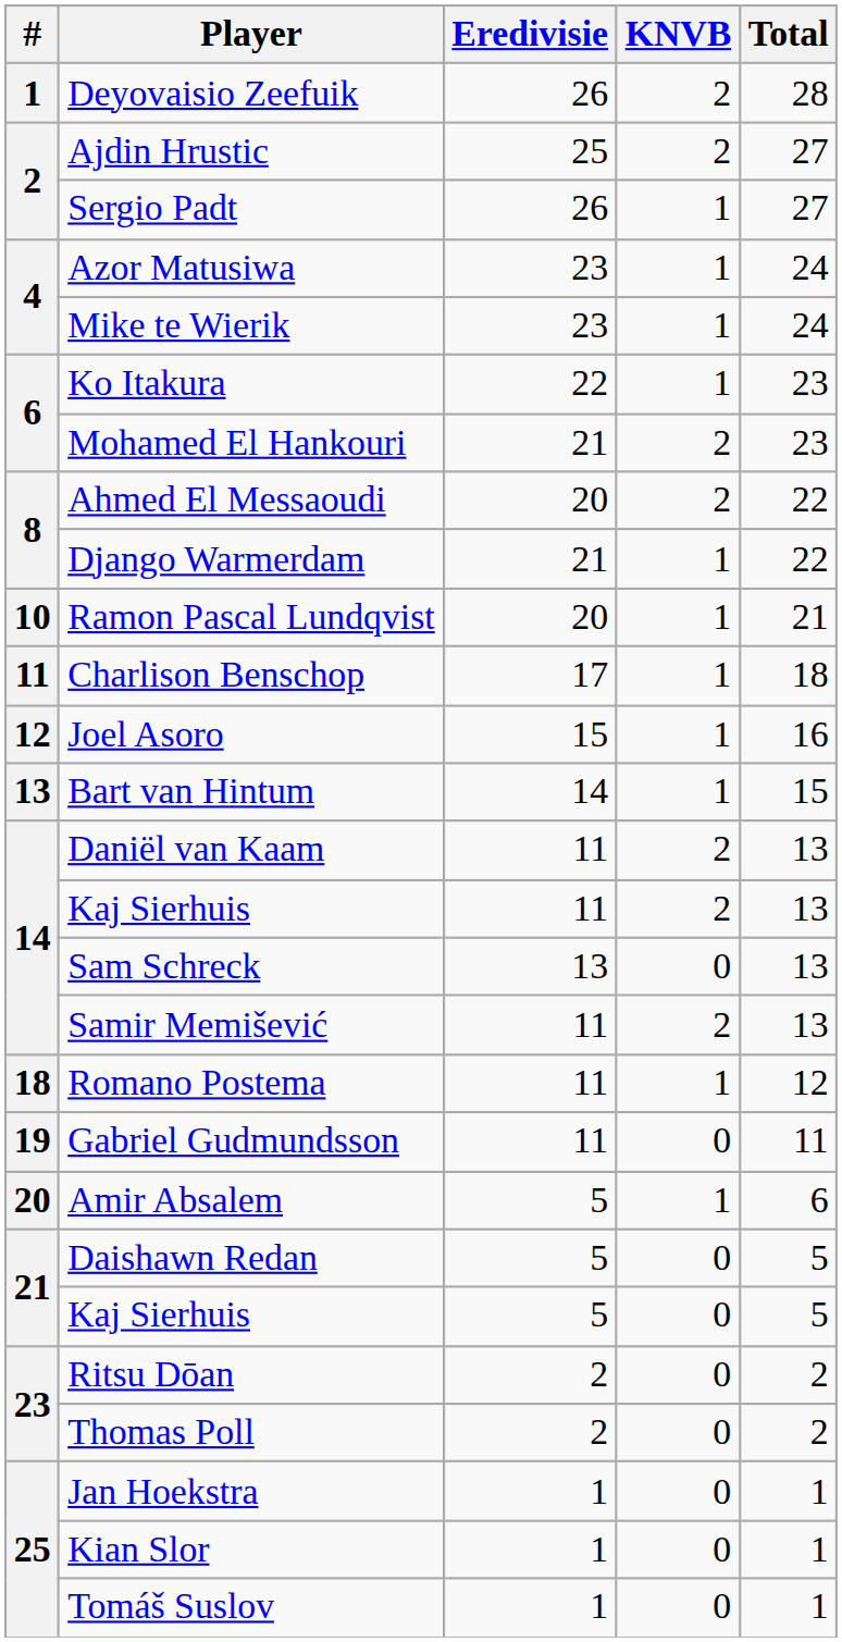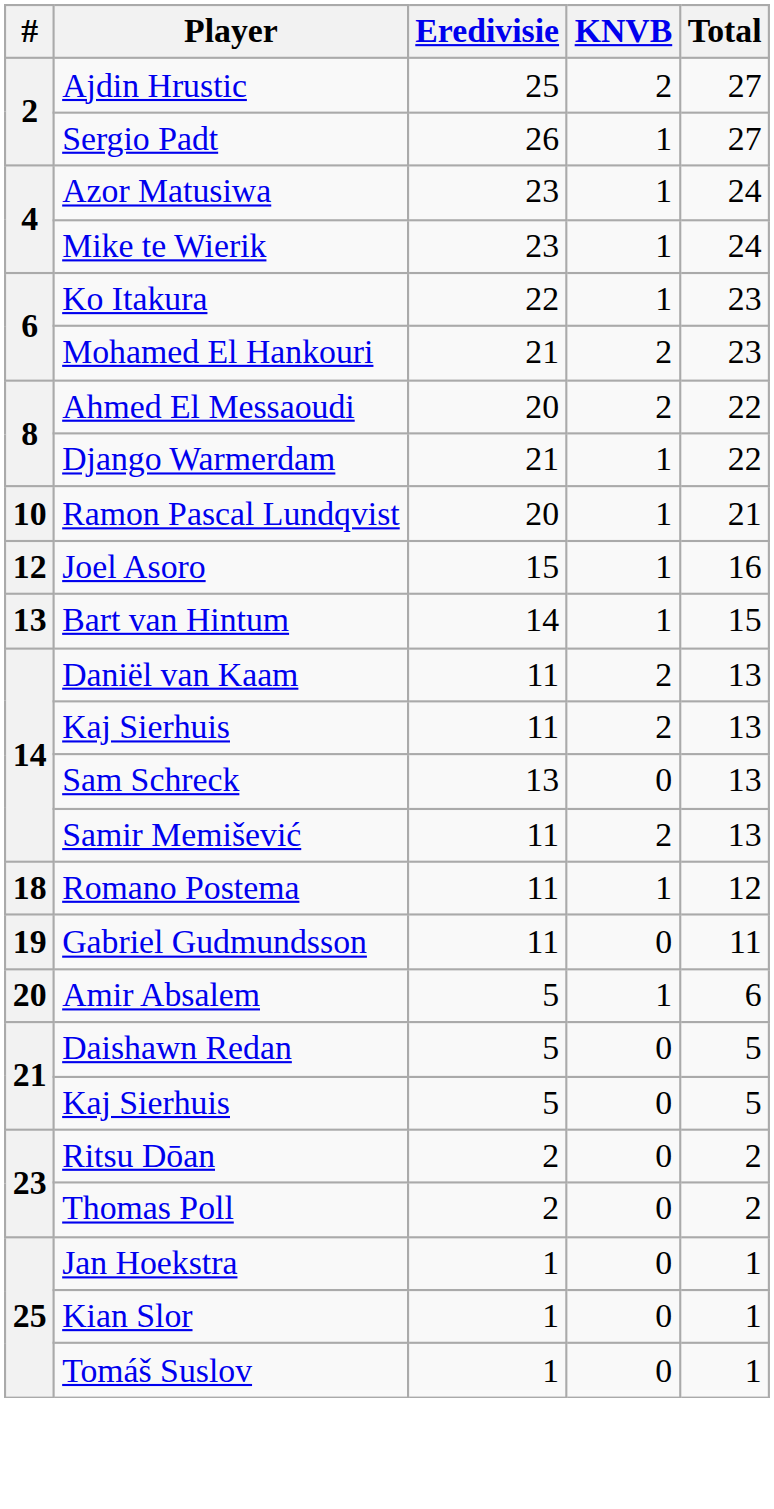- row: 1 | Deyovaisio Zeefuik | 26 | 2 | 28
- row: 11 | Charlison Benschop | 17 | 1 | 18
